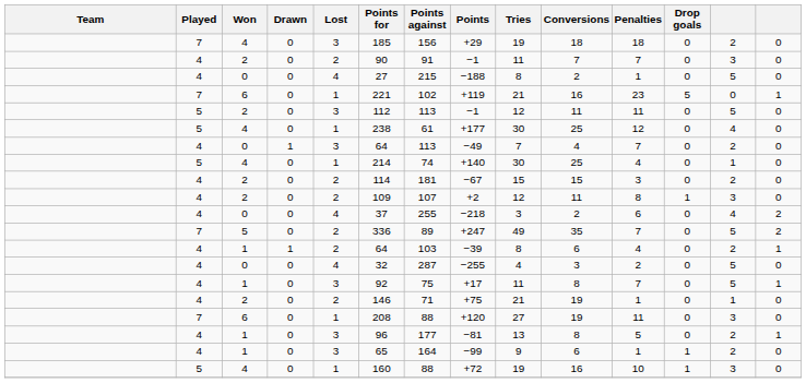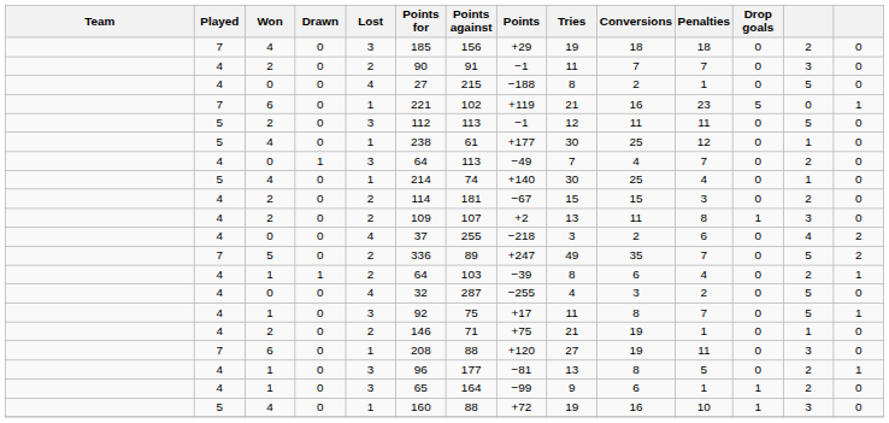row 7 | column 13: 4 -> 1
row 11 | Tries: 12 -> 13
